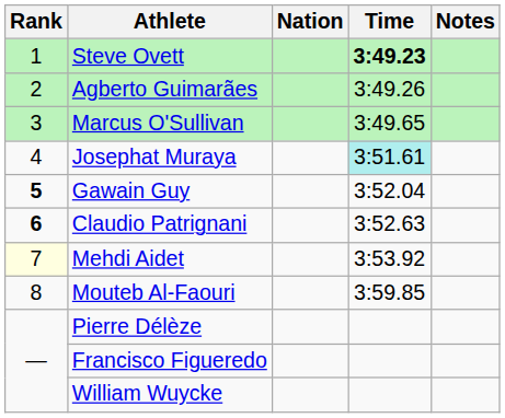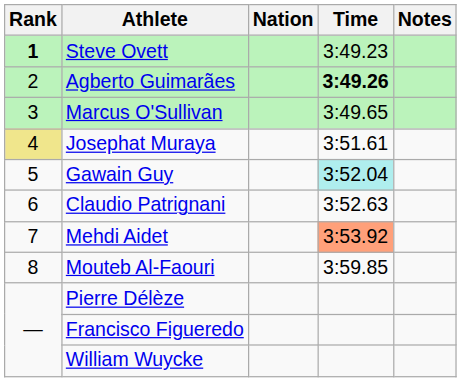Steve Ovett | Rank: normal -> bold
Steve Ovett | Time: bold -> normal
Agberto Guimarães | Time: normal -> bold
Josephat Muraya | Rank: no background -> khaki background
Josephat Muraya | Time: paleturquoise background -> no background
Gawain Guy | Rank: bold -> normal
Gawain Guy | Time: no background -> paleturquoise background
Claudio Patrignani | Rank: bold -> normal
Mehdi Aidet | Rank: lightyellow background -> no background
Mehdi Aidet | Time: no background -> lightsalmon background
